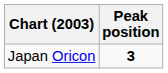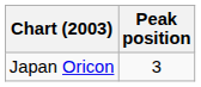Japan Oricon | Peak position: bold -> normal
